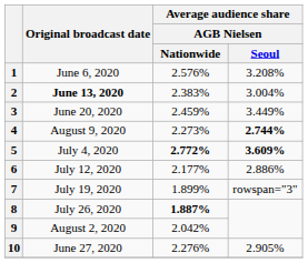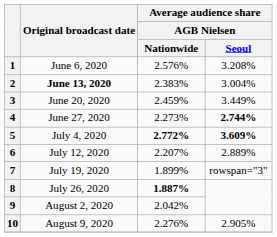4 | Original broadcast date: August 9, 2020 -> June 27, 2020
6 | Average audience share / AGB Nielsen / Nationwide: 2.177% -> 2.207%
6 | Average audience share / AGB Nielsen / Seoul: 2.886% -> 2.889%
10 | Original broadcast date: June 27, 2020 -> August 9, 2020
